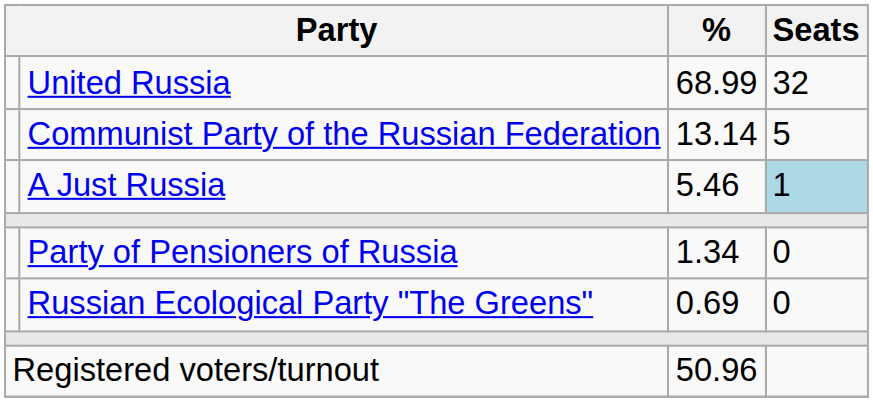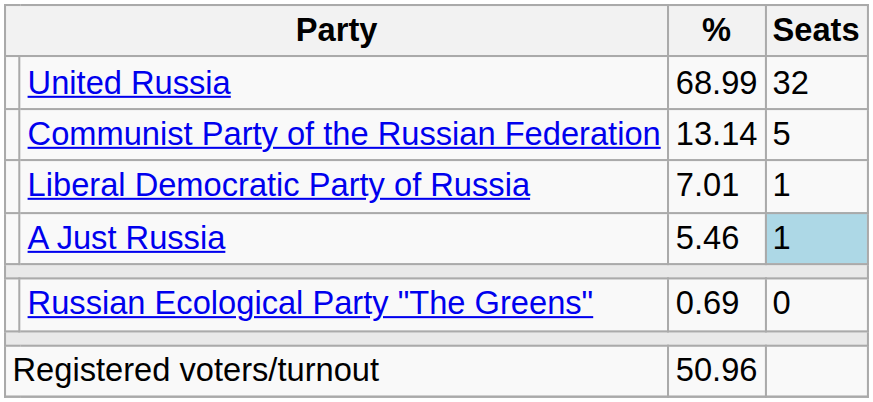+ row: Liberal Democratic Party of Russia | 7.01 | 1
- row: Party of Pensioners of Russia | 1.34 | 0
